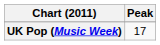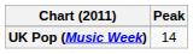UK Pop (Music Week) | Peak: 17 -> 14
